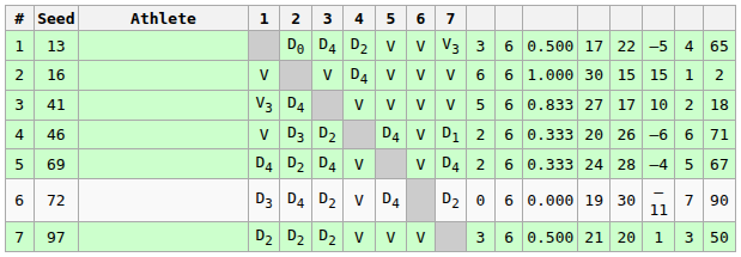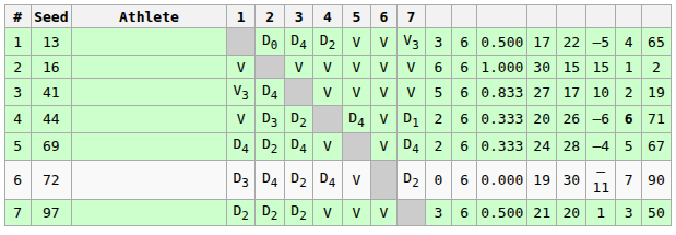row 3 | 4: D4 -> V
row 4 | column 18: 18 -> 19
row 5 | Seed: 46 -> 44
row 5 | column 17: normal -> bold
row 7 | 4: V -> D4
row 7 | 5: D4 -> V
